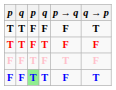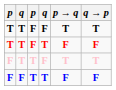row 2 | p → q: F -> T
row 4 | column 2: F -> T
row 4 | q → p: F -> T
row 5 | column 3: lightgreen background -> no background
row 5 | q → p: T -> F
